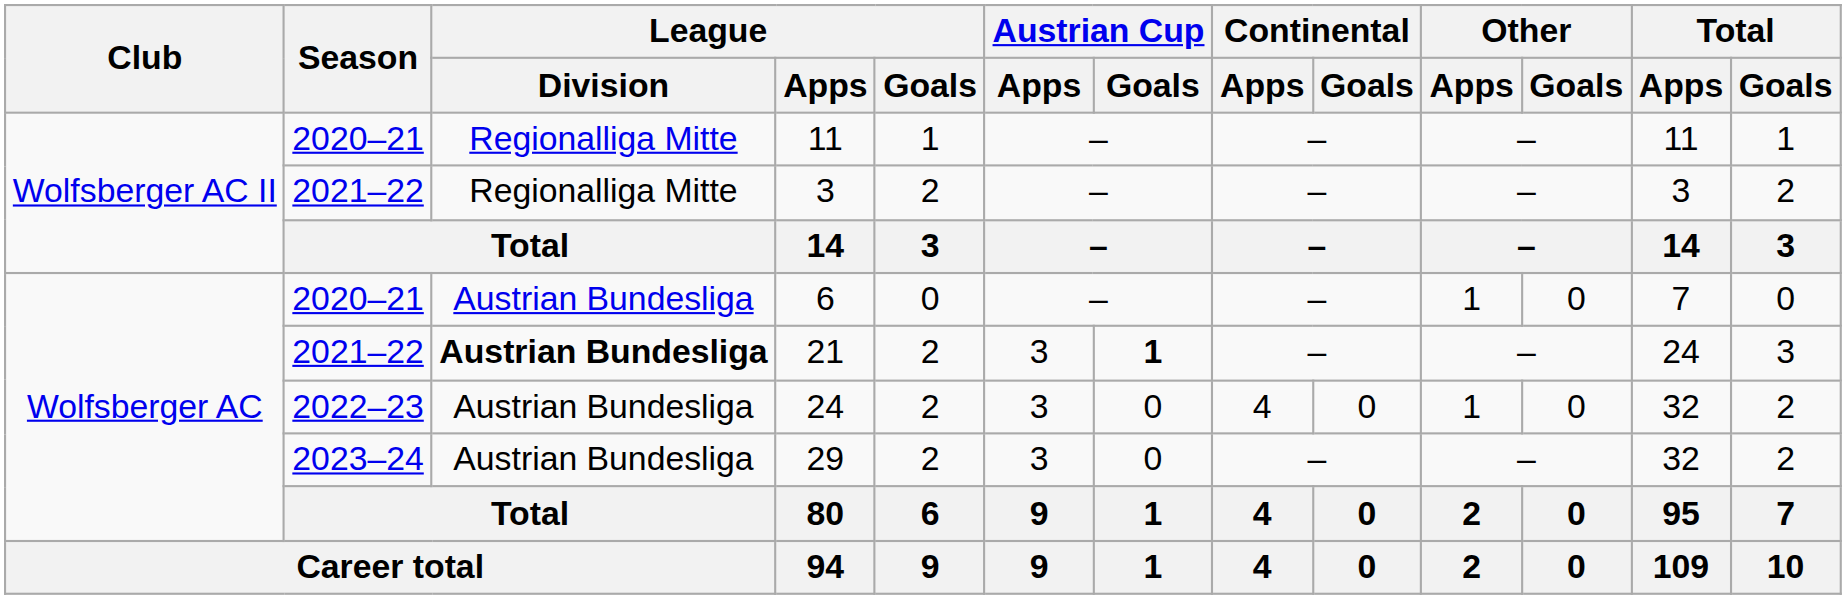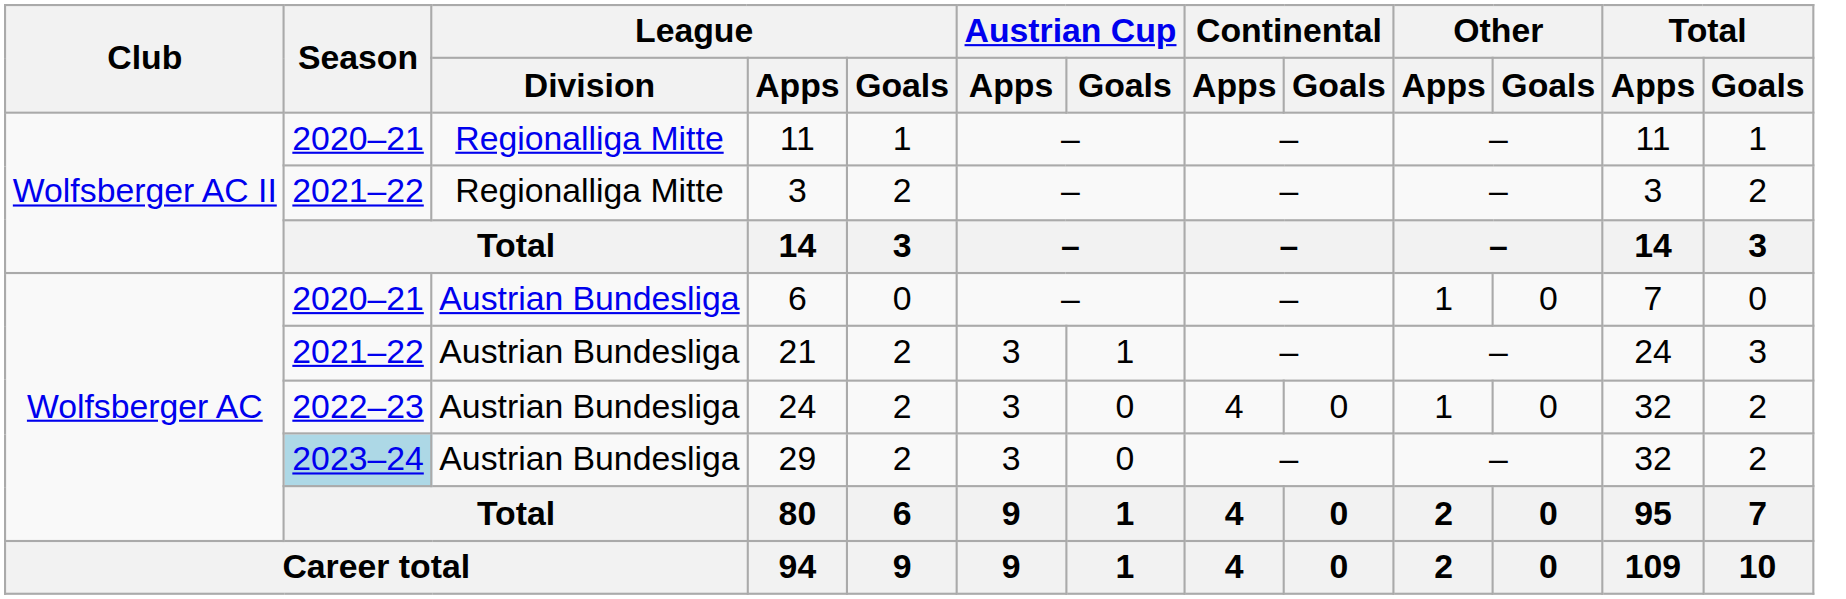21 | League / Division: bold -> normal
21 | Austrian Cup / Goals: bold -> normal
29 | Season: no background -> lightblue background
